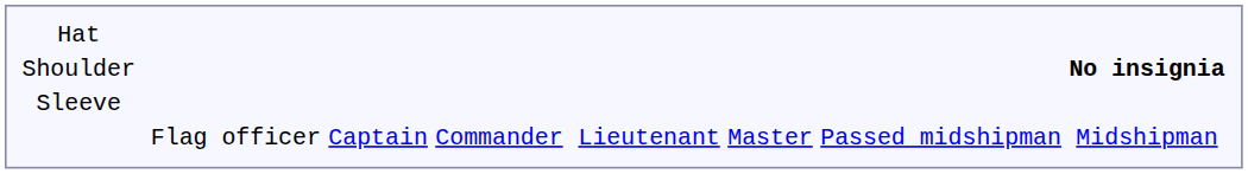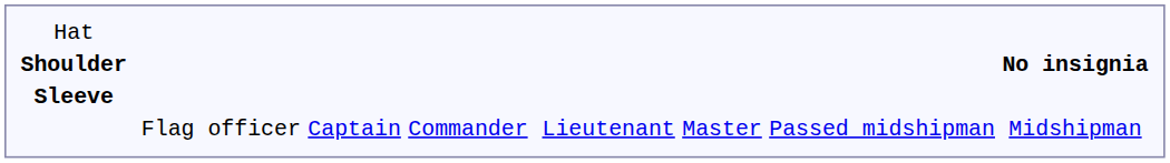Shoulder | column 1: normal -> bold
Sleeve | column 1: normal -> bold
